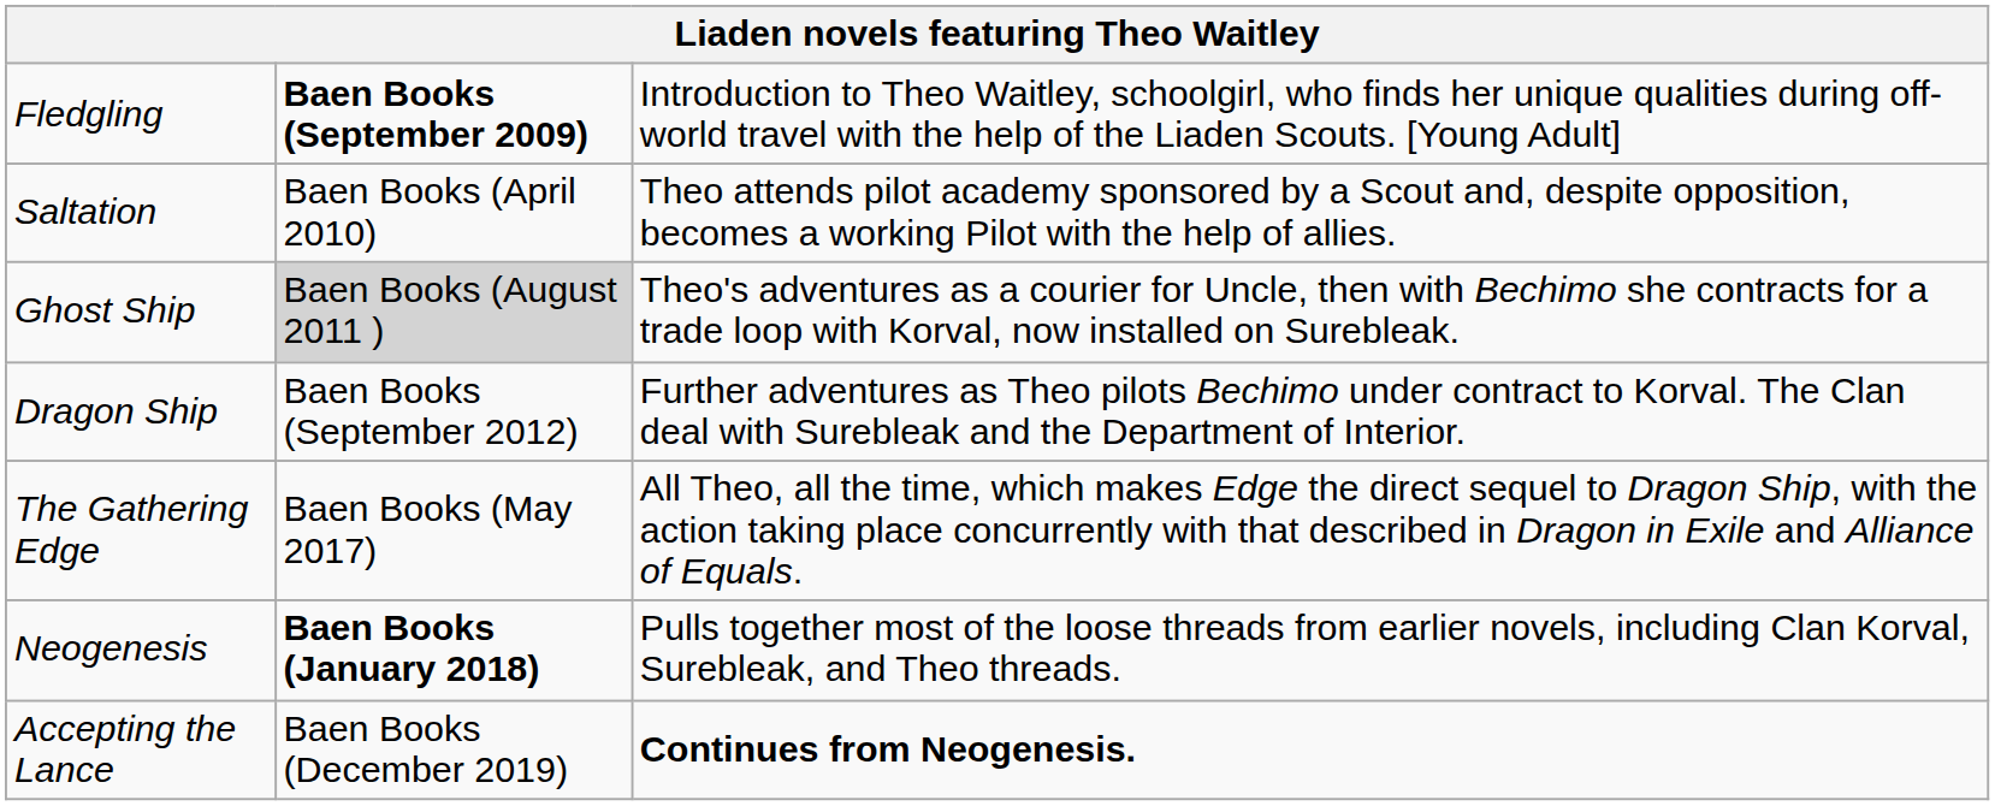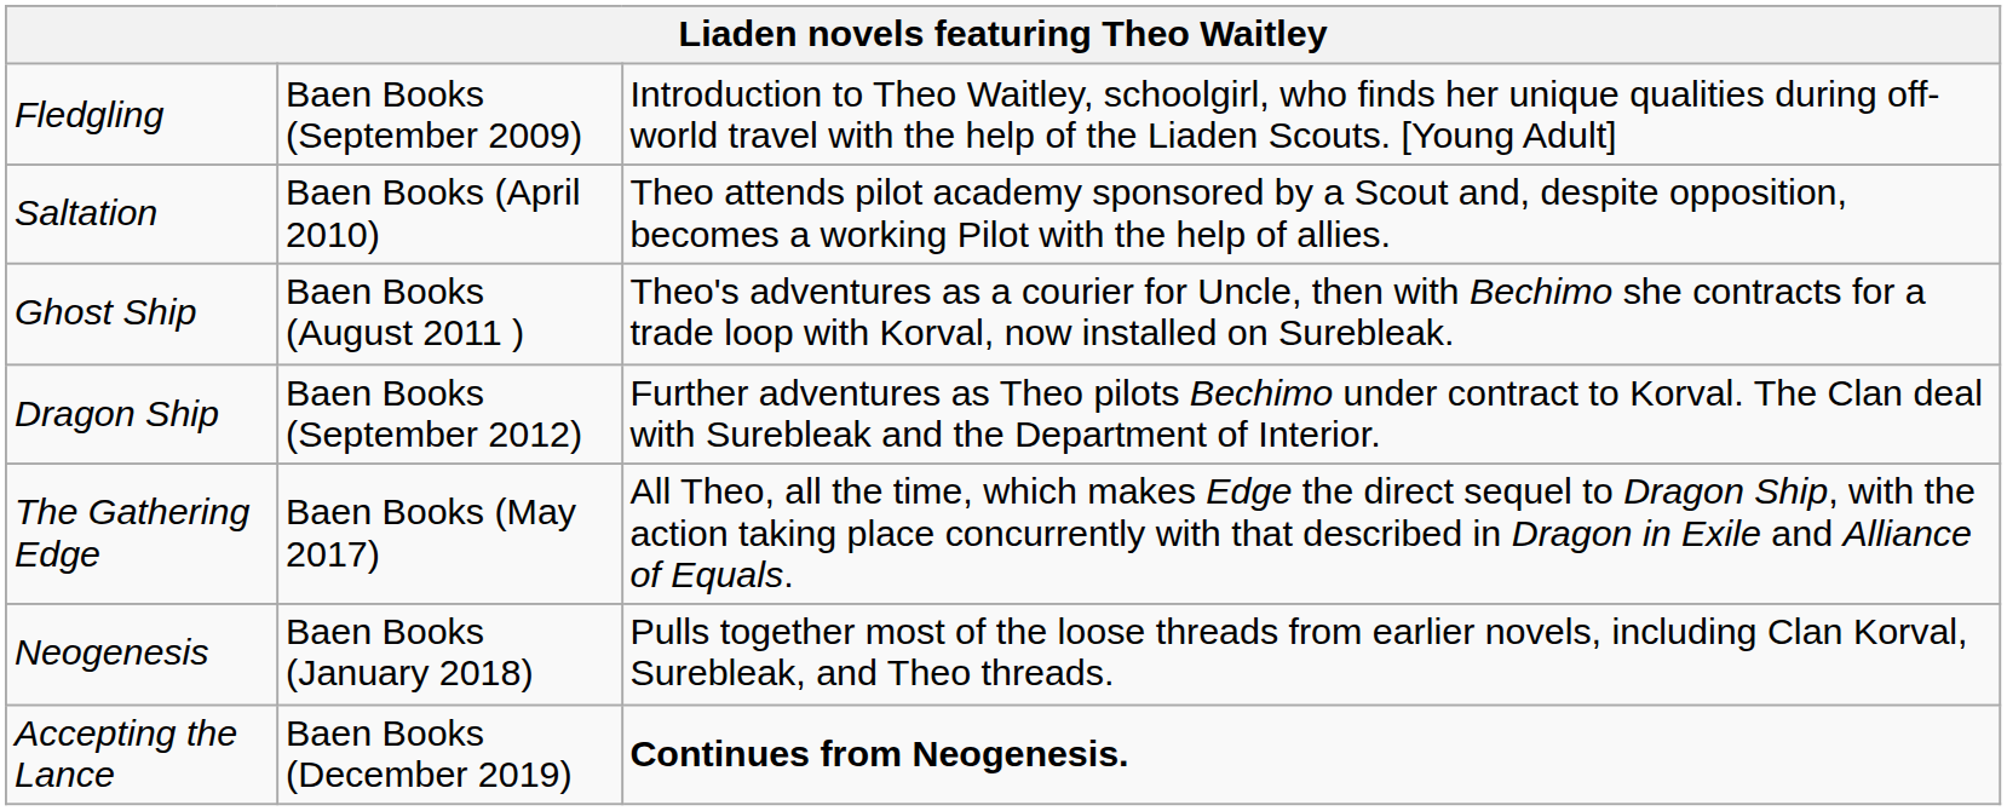Fledgling | column 2: bold -> normal
Ghost Ship | column 2: lightgrey background -> no background
Neogenesis | column 2: bold -> normal
